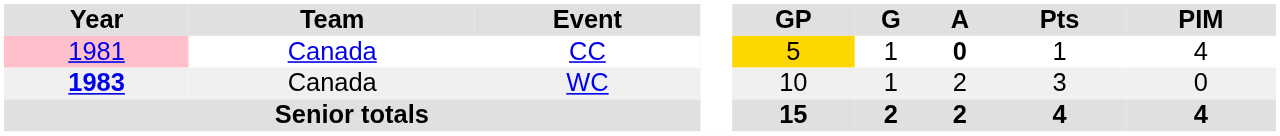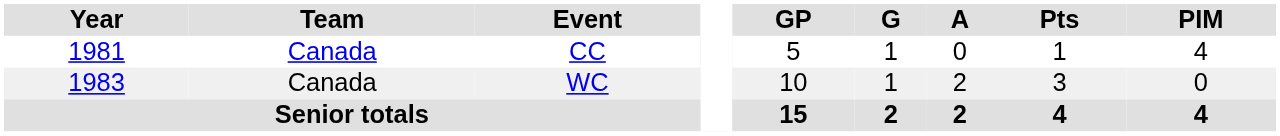CC | Year: pink background -> no background
CC | GP: gold background -> no background
CC | A: bold -> normal
WC | Year: bold -> normal
